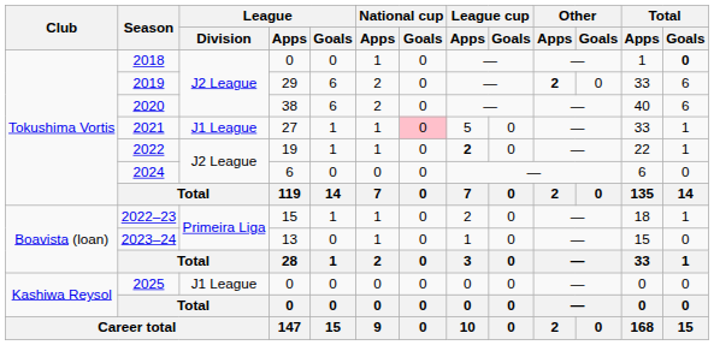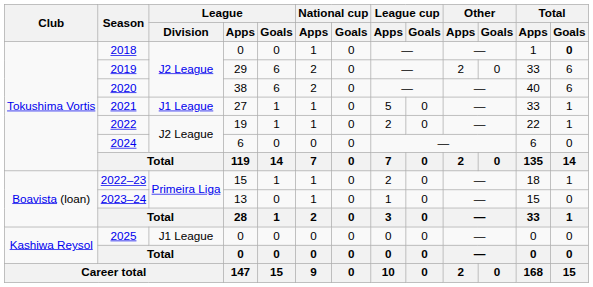2019 | Other / Apps: bold -> normal
2021 | National cup / Goals: pink background -> no background
2022 | League cup / Apps: bold -> normal
